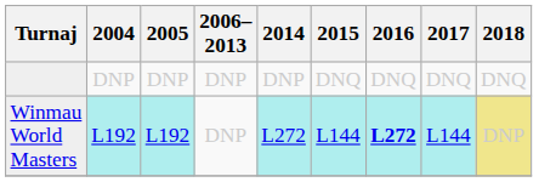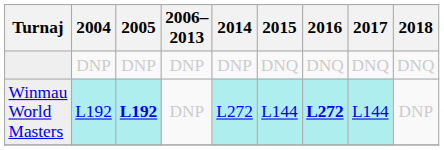Winmau World Masters | 2005: normal -> bold
Winmau World Masters | 2018: khaki background -> no background
